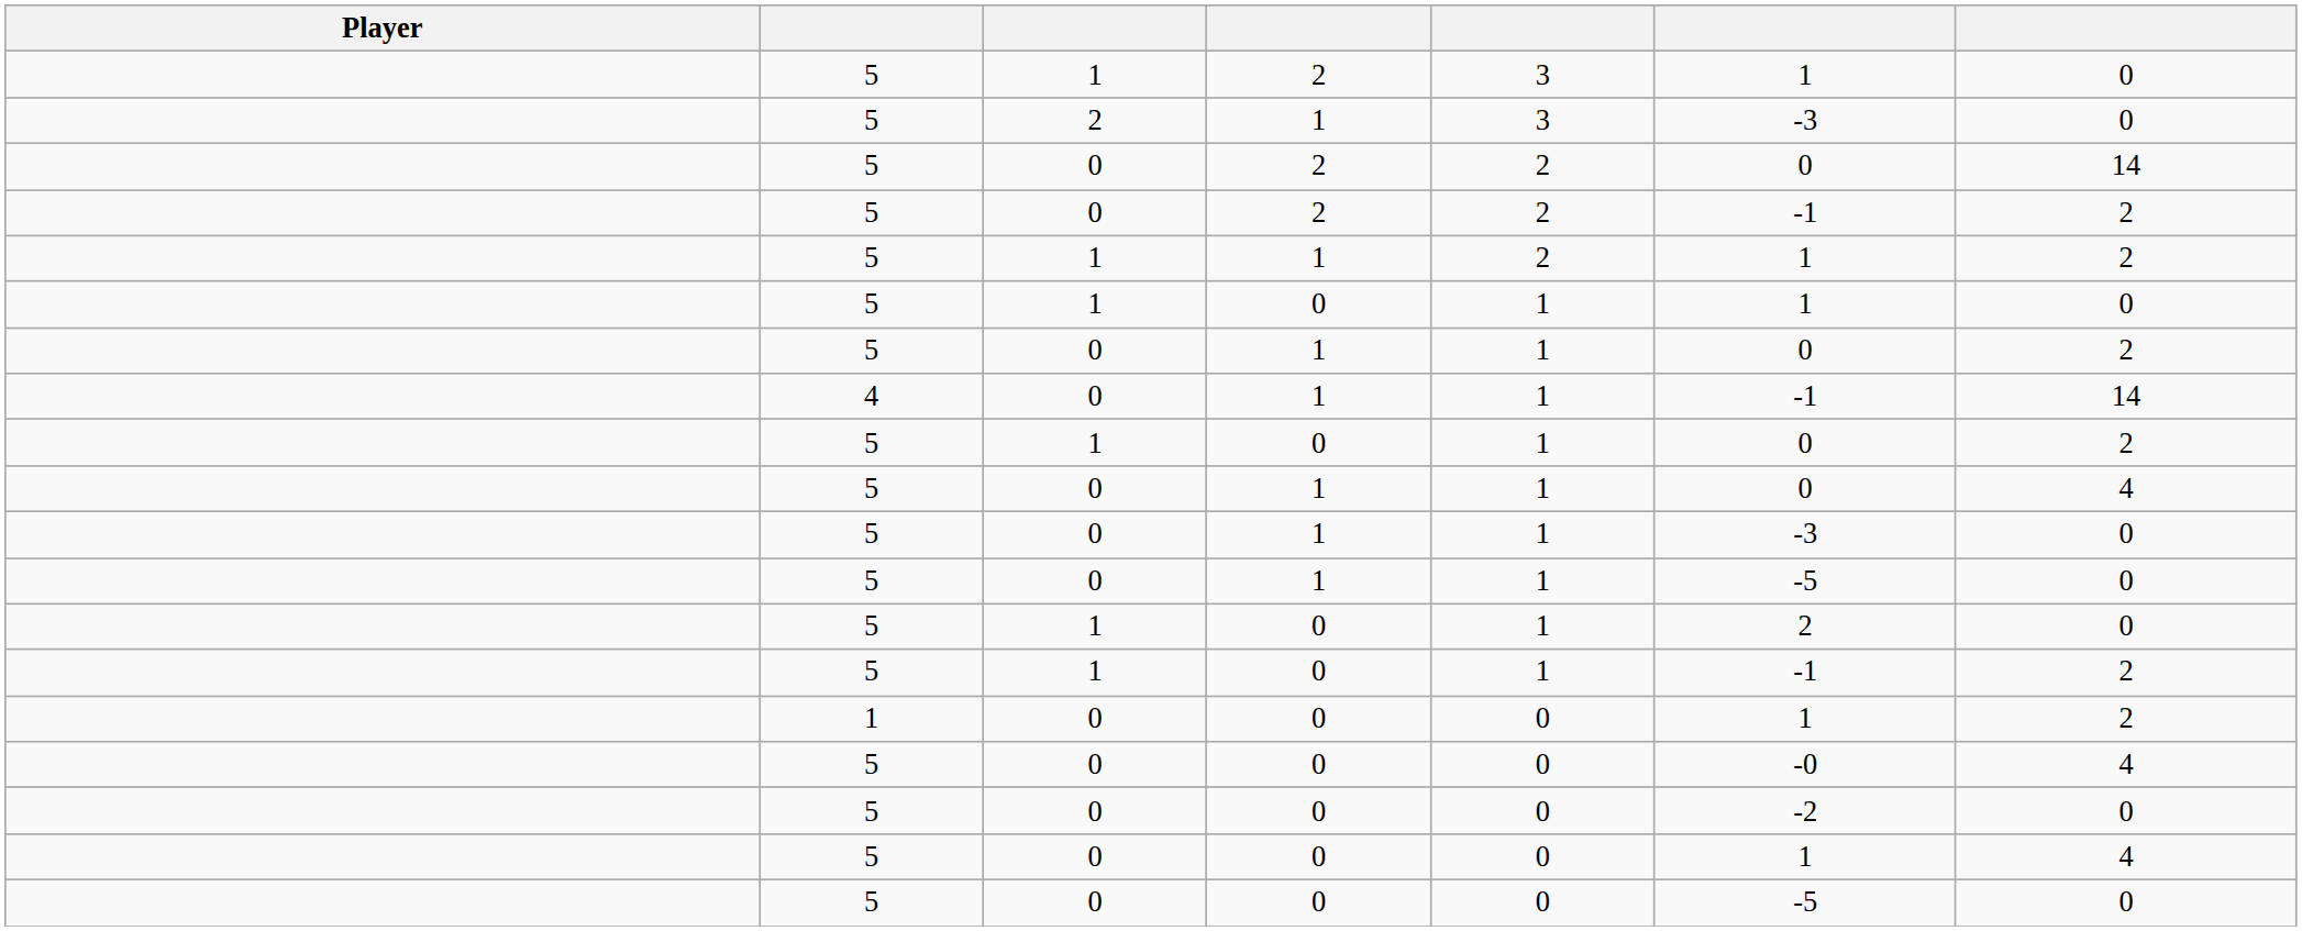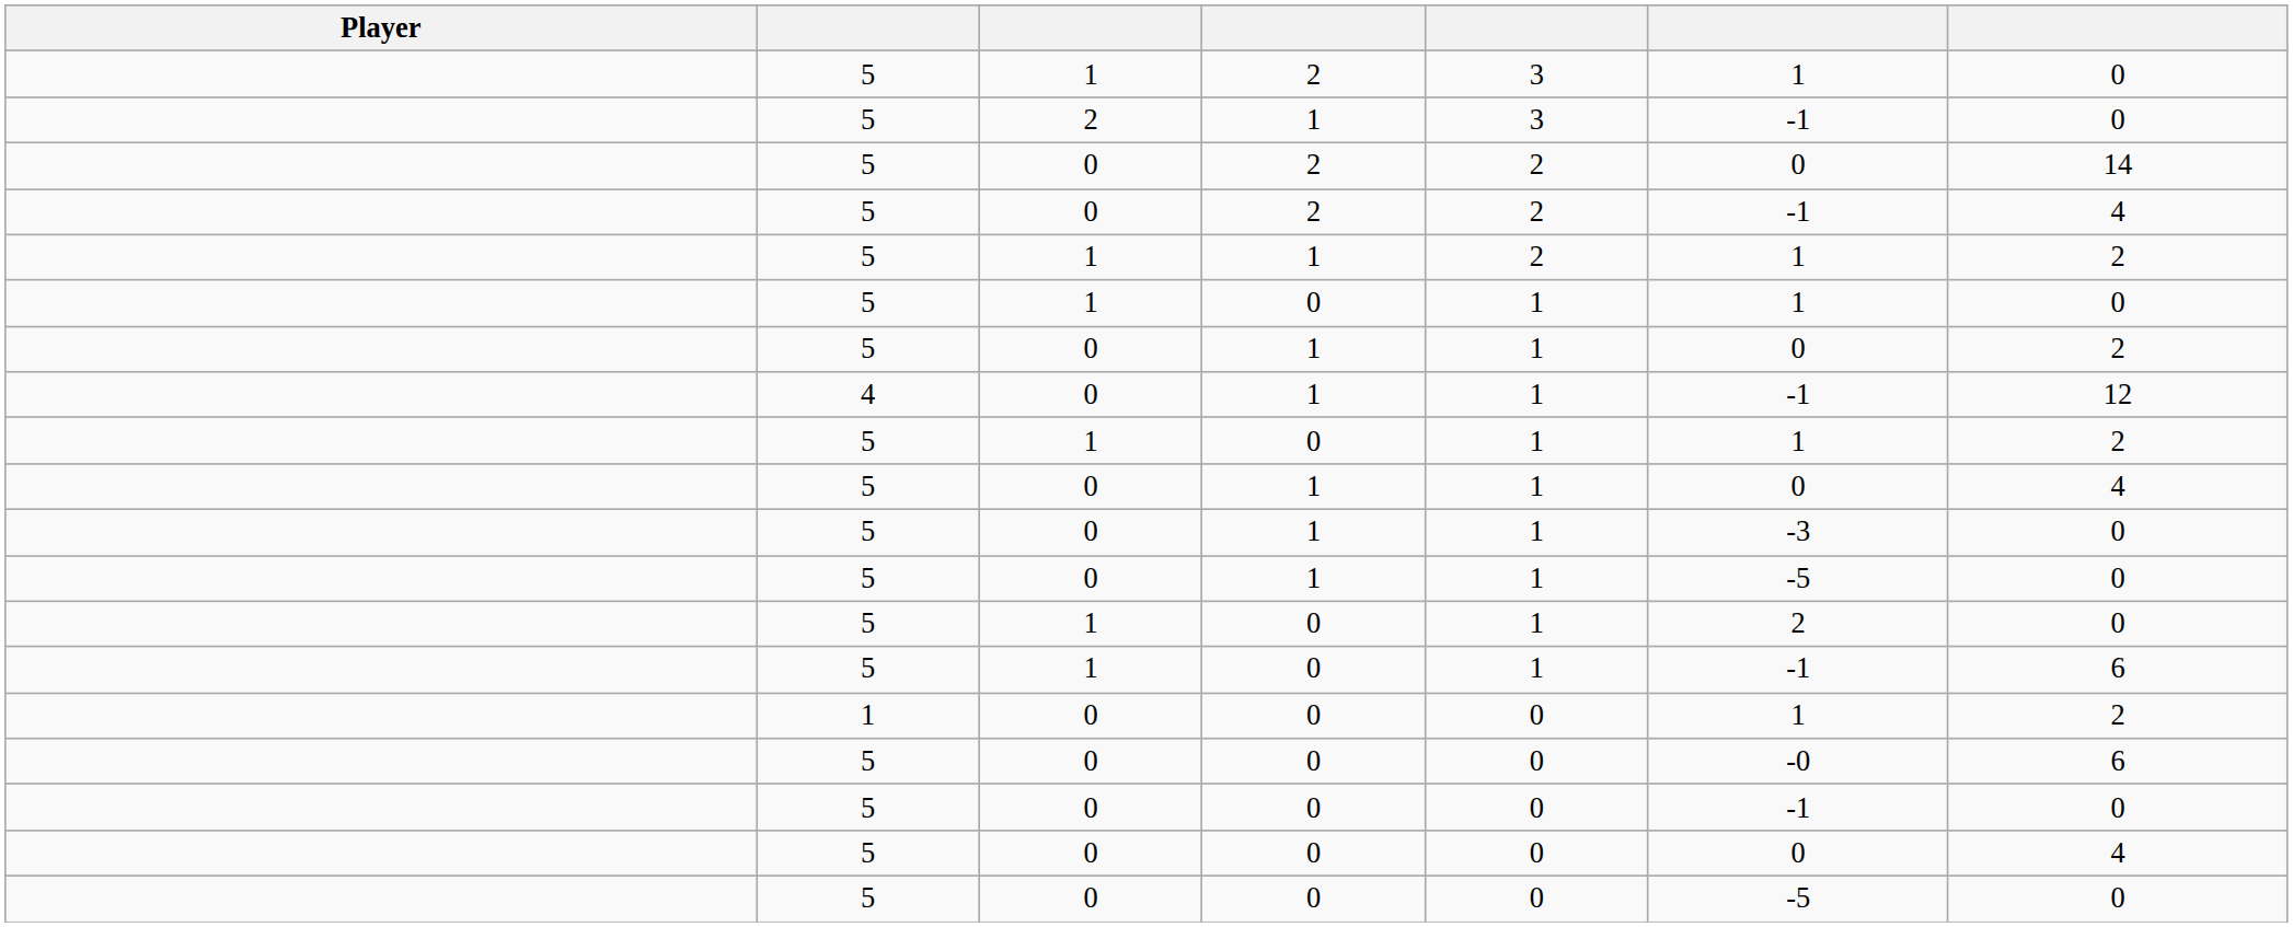row 3 | column 6: -3 -> -1
row 5 | column 7: 2 -> 4
row 9 | column 7: 14 -> 12
row 10 | column 6: 0 -> 1
row 15 | column 7: 2 -> 6
row 17 | column 7: 4 -> 6
row 18 | column 6: -2 -> -1
row 19 | column 6: 1 -> 0
